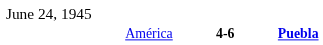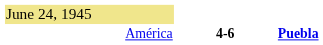June 24, 1945 | column 1: no background -> khaki background
